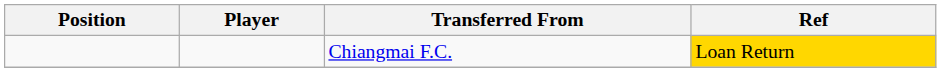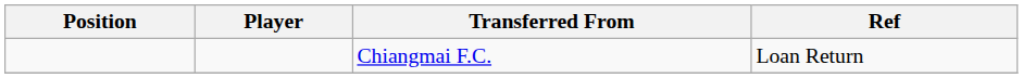Chiangmai F.C. | Ref: gold background -> no background
